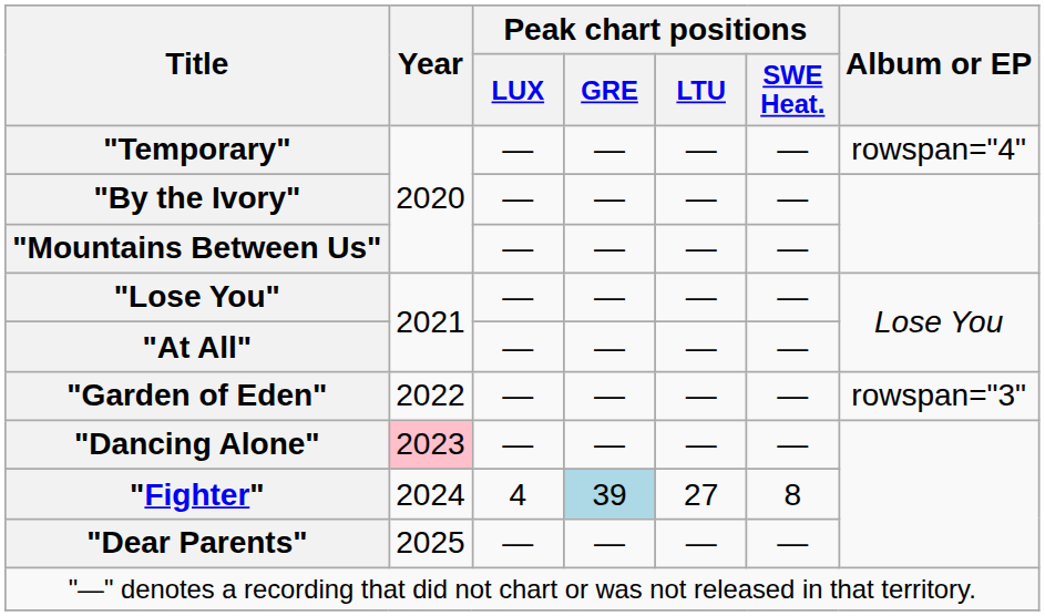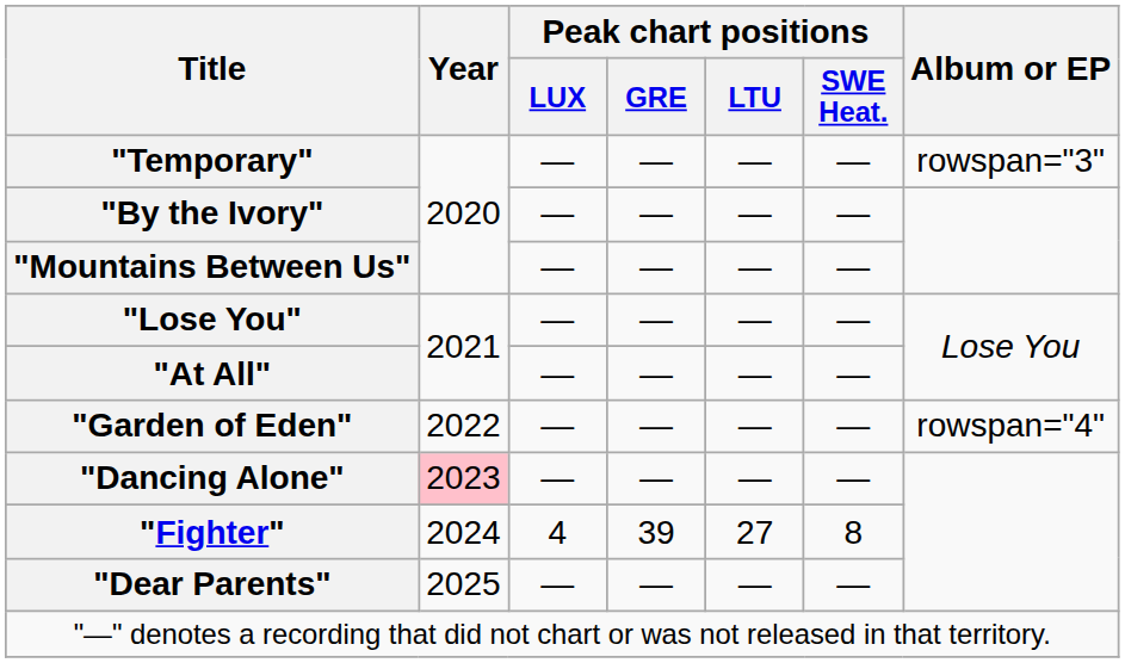"Temporary" | Album or EP: rowspan="4" -> rowspan="3"
"Garden of Eden" | Album or EP: rowspan="3" -> rowspan="4"
"Fighter" | Peak chart positions / GRE: lightblue background -> no background
